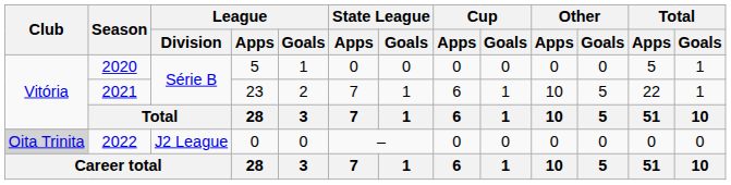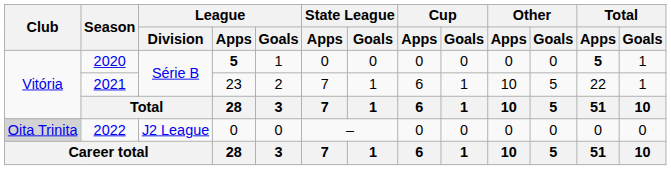2020 | League / Apps: normal -> bold
2020 | Total / Apps: normal -> bold
